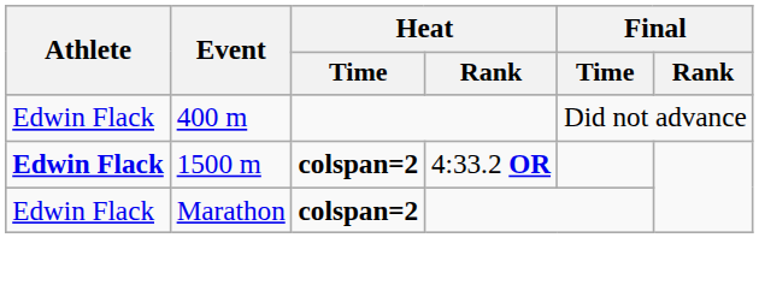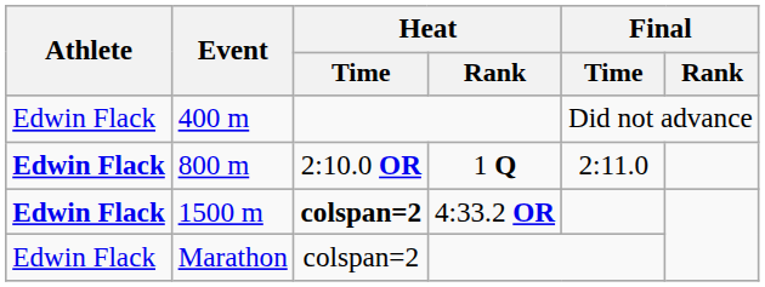+ row: Edwin Flack | 800 m | 2:10.0 OR | 1 Q | 2:11.0
Marathon | Heat / Time: bold -> normal
